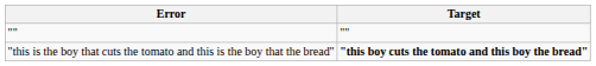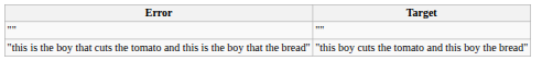row 3 | Target: bold -> normal
